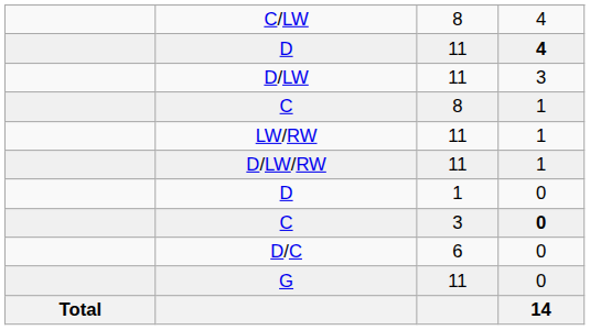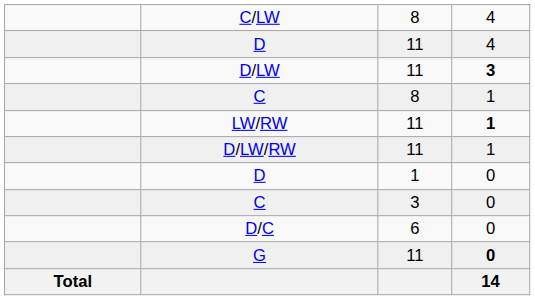D / 11 | column 4: bold -> normal
D/LW | column 4: normal -> bold
LW/RW | column 4: normal -> bold
C / 3 | column 4: bold -> normal
G | column 4: normal -> bold
